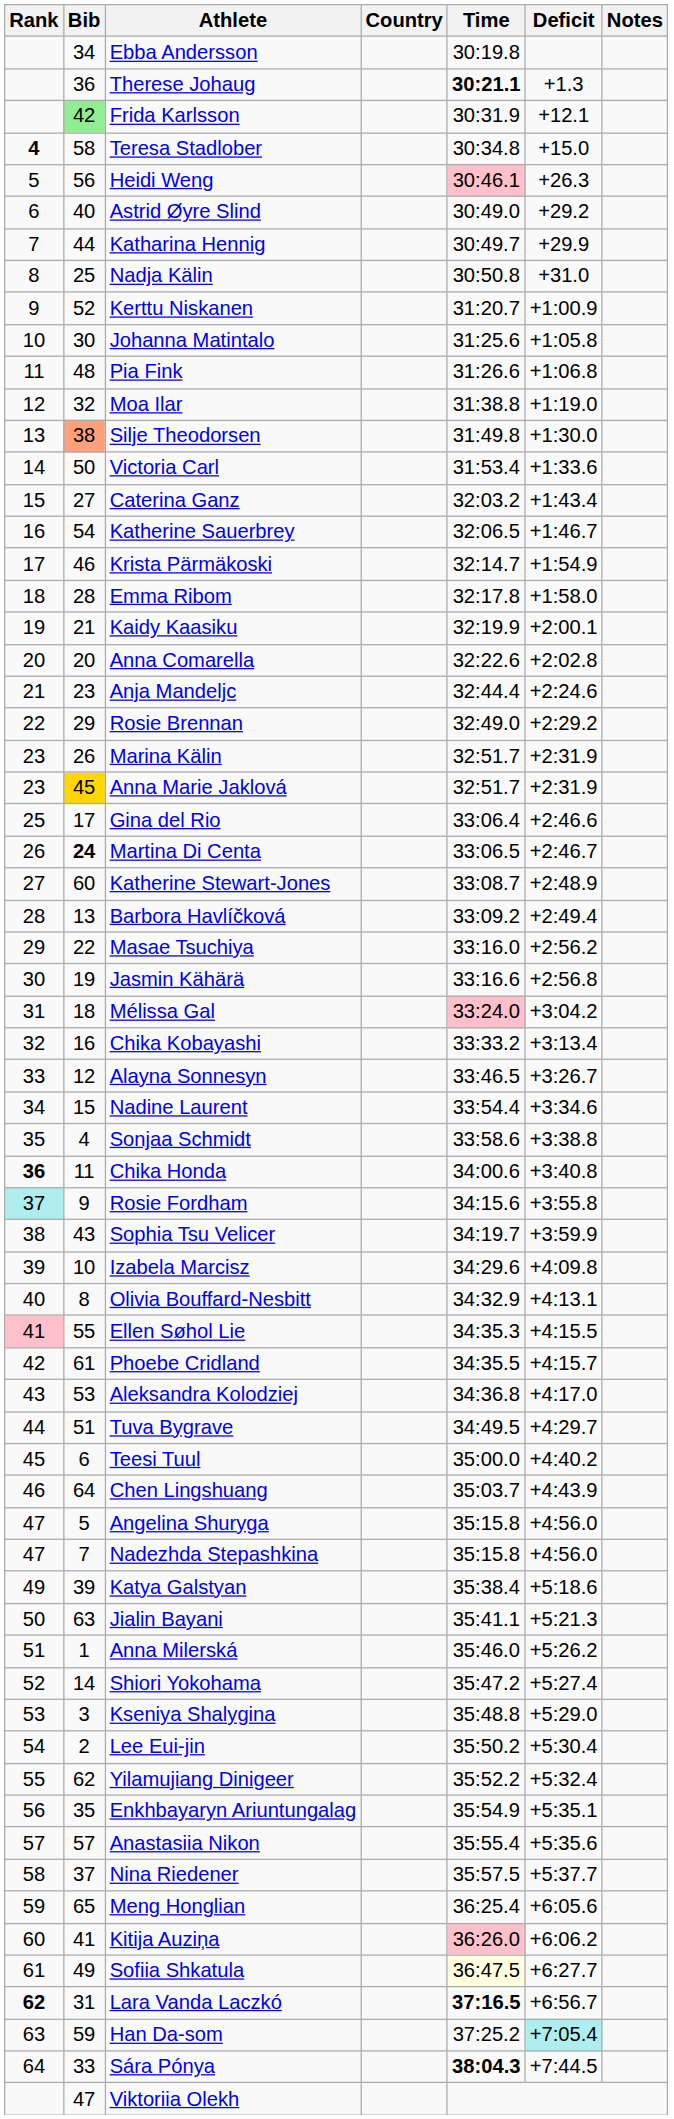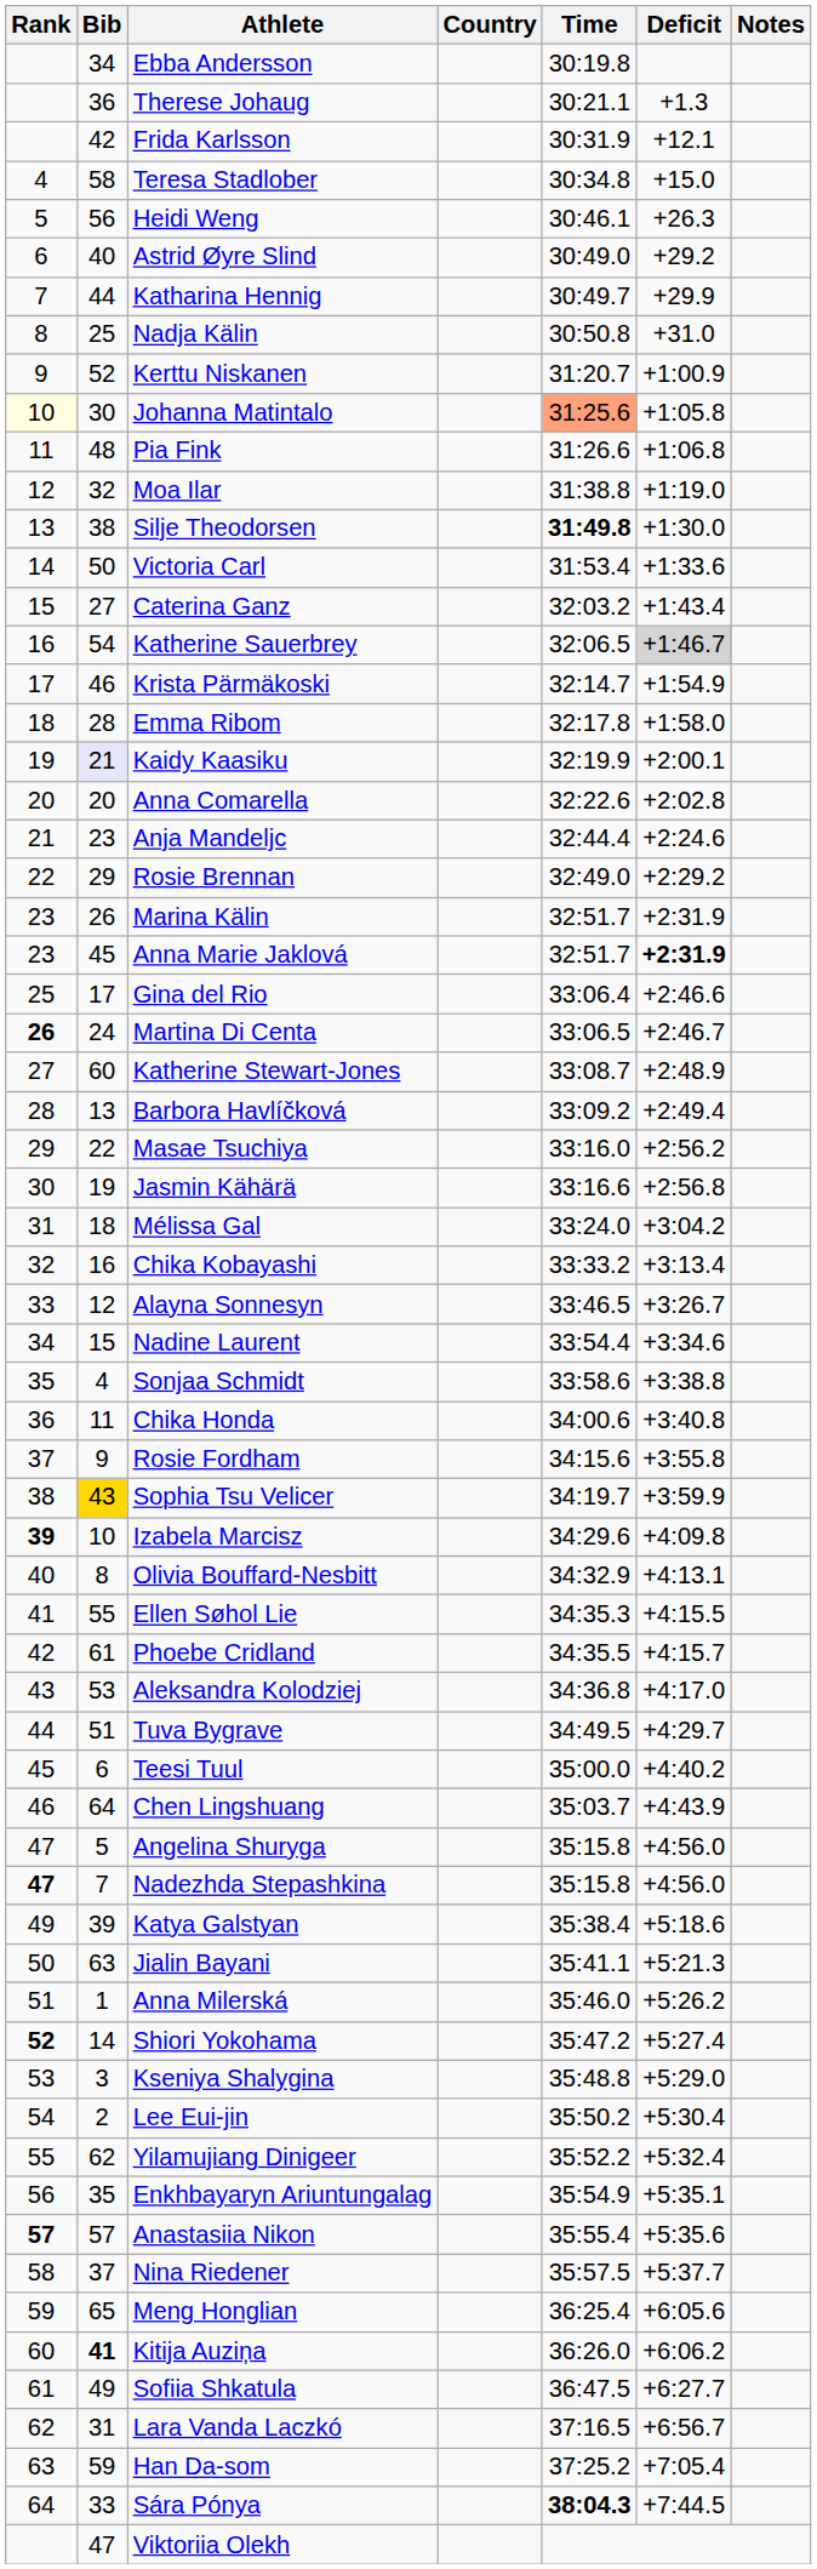Therese Johaug | Time: bold -> normal
Frida Karlsson | Bib: lightgreen background -> no background
Teresa Stadlober | Rank: bold -> normal
Heidi Weng | Time: pink background -> no background
Johanna Matintalo | Rank: no background -> lightyellow background
Johanna Matintalo | Time: no background -> lightsalmon background
Silje Theodorsen | Bib: lightsalmon background -> no background
Silje Theodorsen | Time: normal -> bold
Katherine Sauerbrey | Deficit: no background -> lightgrey background
Kaidy Kaasiku | Bib: no background -> lavender background
Anna Marie Jaklová | Bib: gold background -> no background
Anna Marie Jaklová | Deficit: normal -> bold
Martina Di Centa | Rank: normal -> bold
Martina Di Centa | Bib: bold -> normal
Mélissa Gal | Time: pink background -> no background
Chika Honda | Rank: bold -> normal
Rosie Fordham | Rank: paleturquoise background -> no background
Sophia Tsu Velicer | Bib: no background -> gold background
Izabela Marcisz | Rank: normal -> bold
Ellen Søhol Lie | Rank: pink background -> no background
Nadezhda Stepashkina | Rank: normal -> bold
Shiori Yokohama | Rank: normal -> bold
Anastasiia Nikon | Rank: normal -> bold
Kitija Auziņa | Bib: normal -> bold
Kitija Auziņa | Time: pink background -> no background
Sofiia Shkatula | Time: lightyellow background -> no background
Lara Vanda Laczkó | Rank: bold -> normal
Lara Vanda Laczkó | Time: bold -> normal
Han Da-som | Deficit: paleturquoise background -> no background
